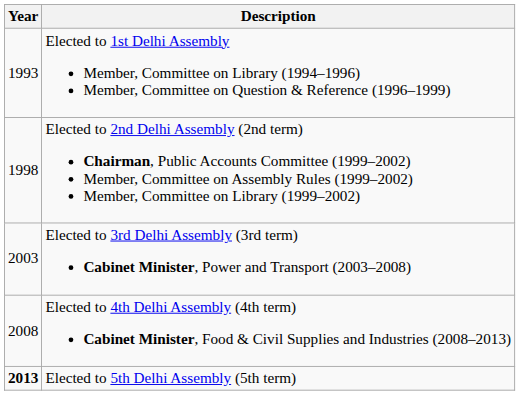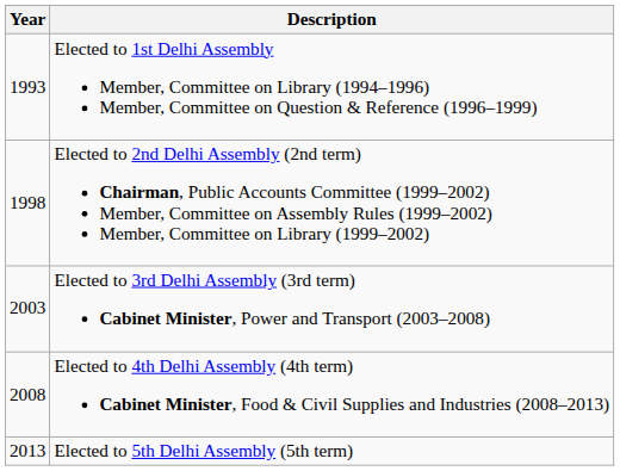Elected to 5th Delhi Assembly (5th term) | Year: bold -> normal
